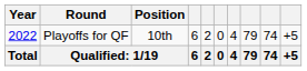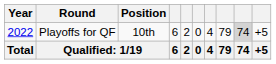Playoffs for QF | column 9: no background -> lightgrey background
